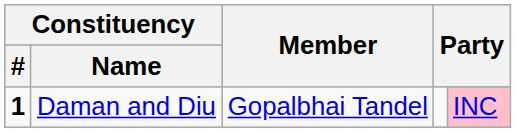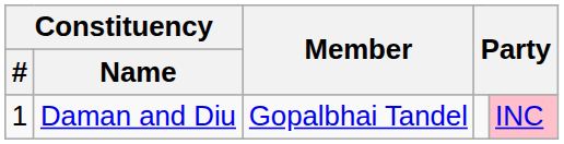Daman and Diu | Constituency / #: bold -> normal
